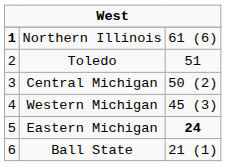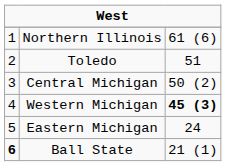Northern Illinois | column 1: bold -> normal
Western Michigan | column 3: normal -> bold
Eastern Michigan | column 3: bold -> normal
Ball State | column 1: normal -> bold
